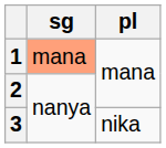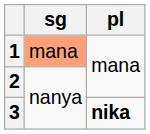3 | pl: normal -> bold
